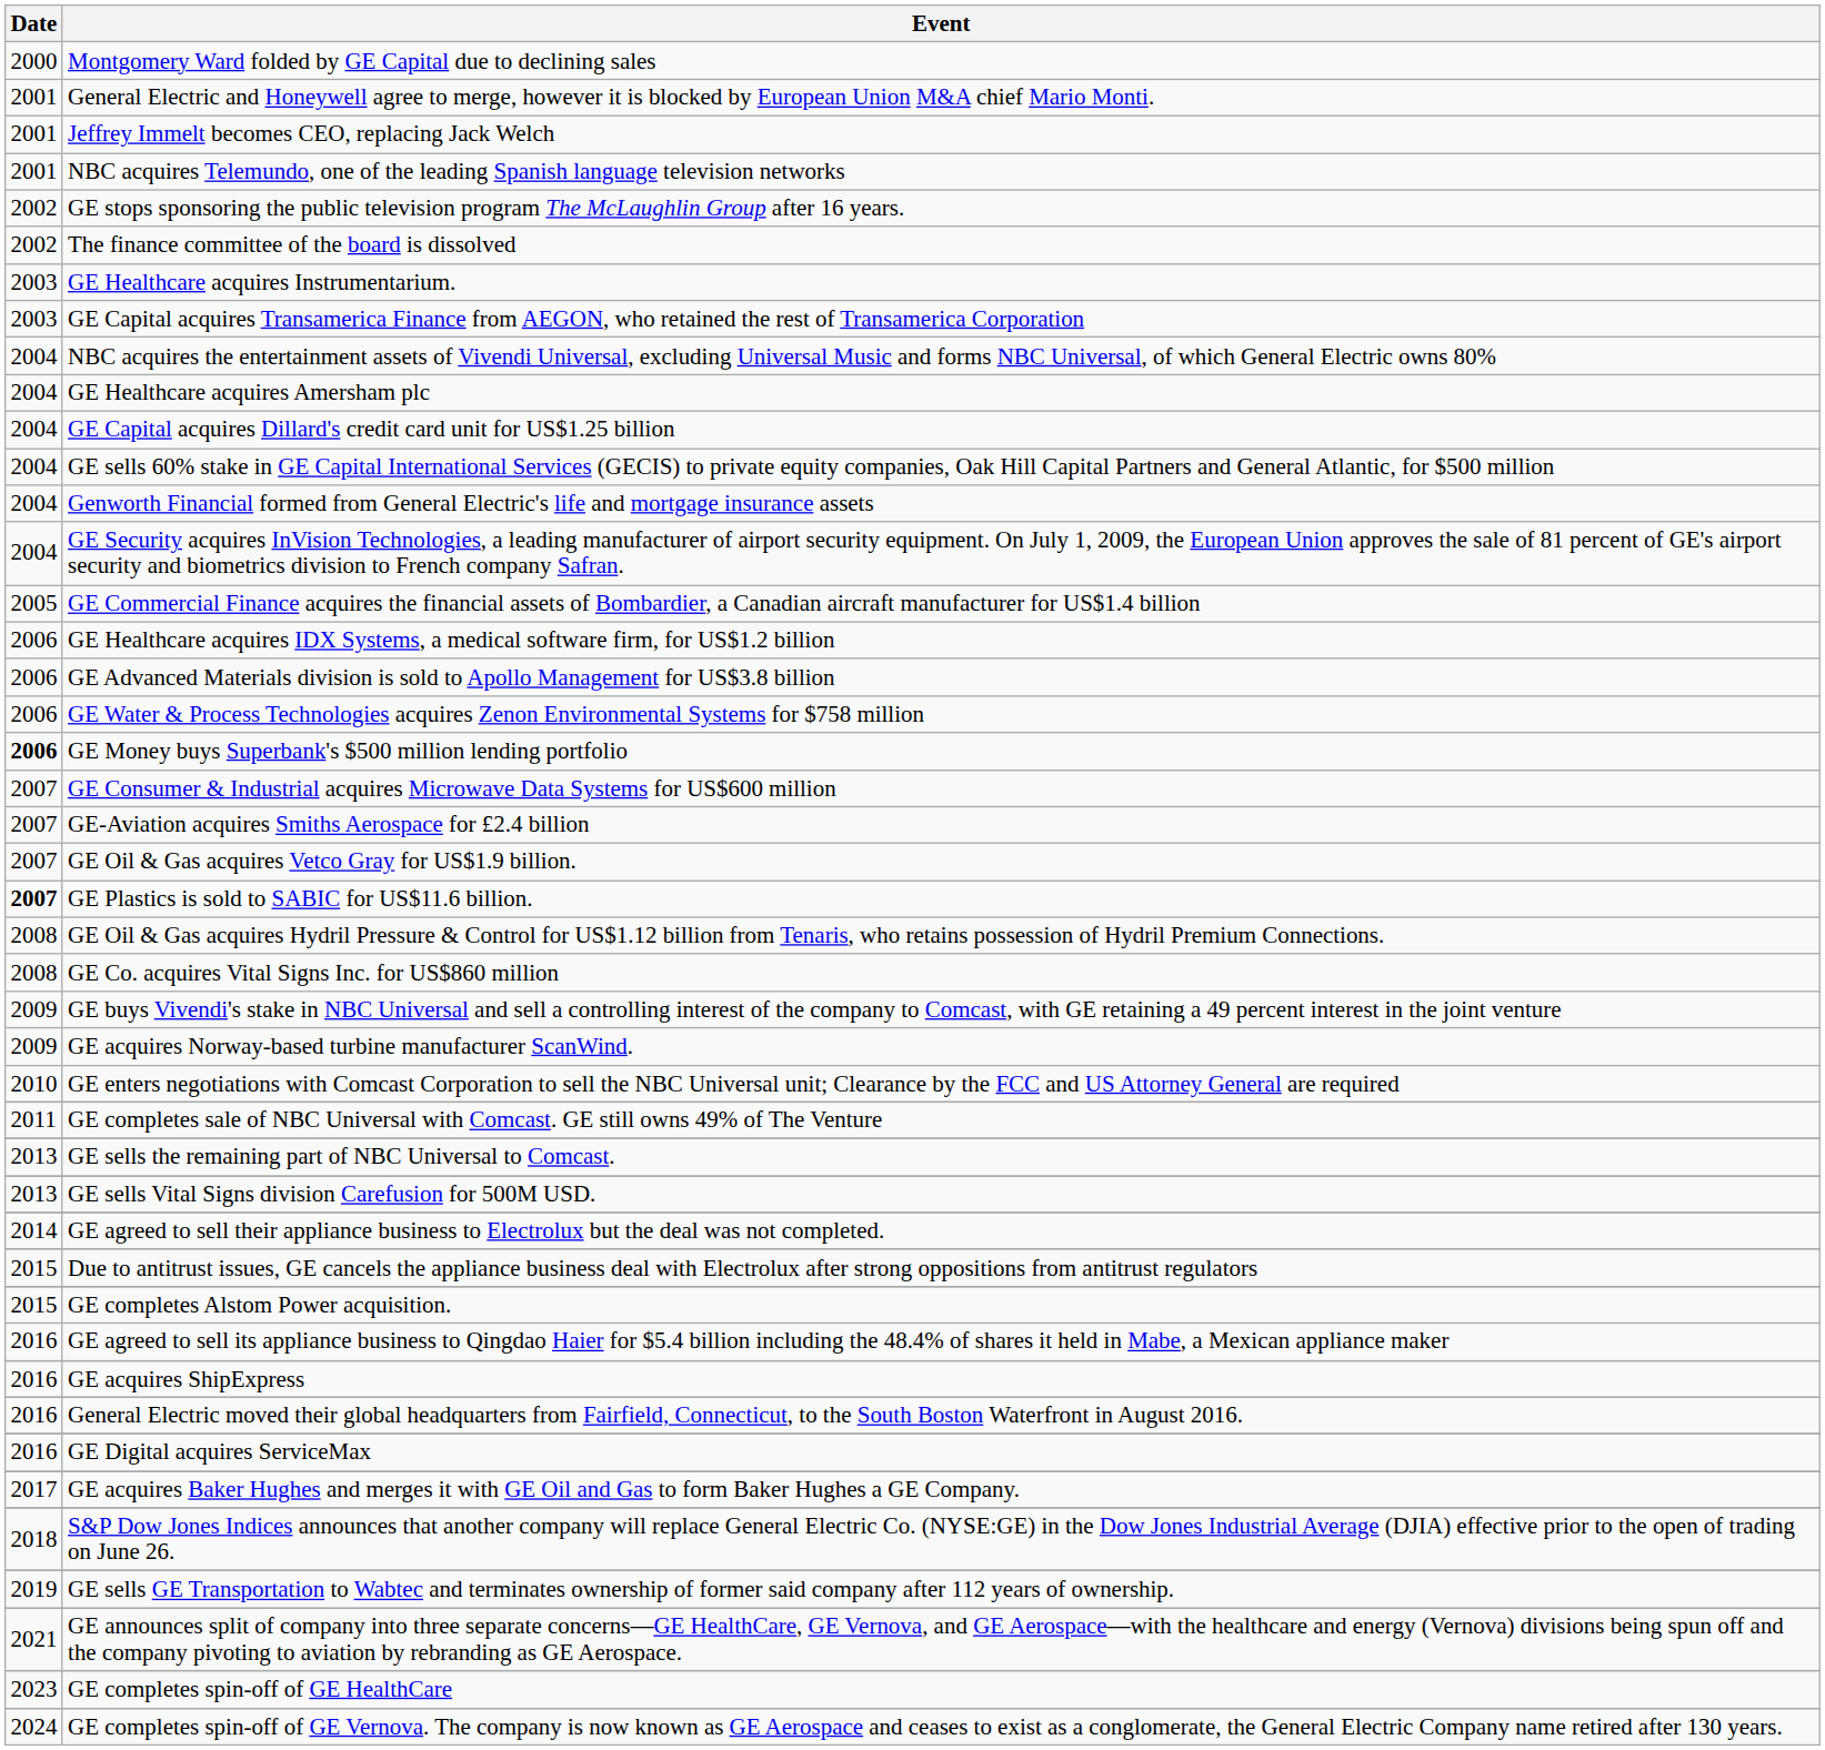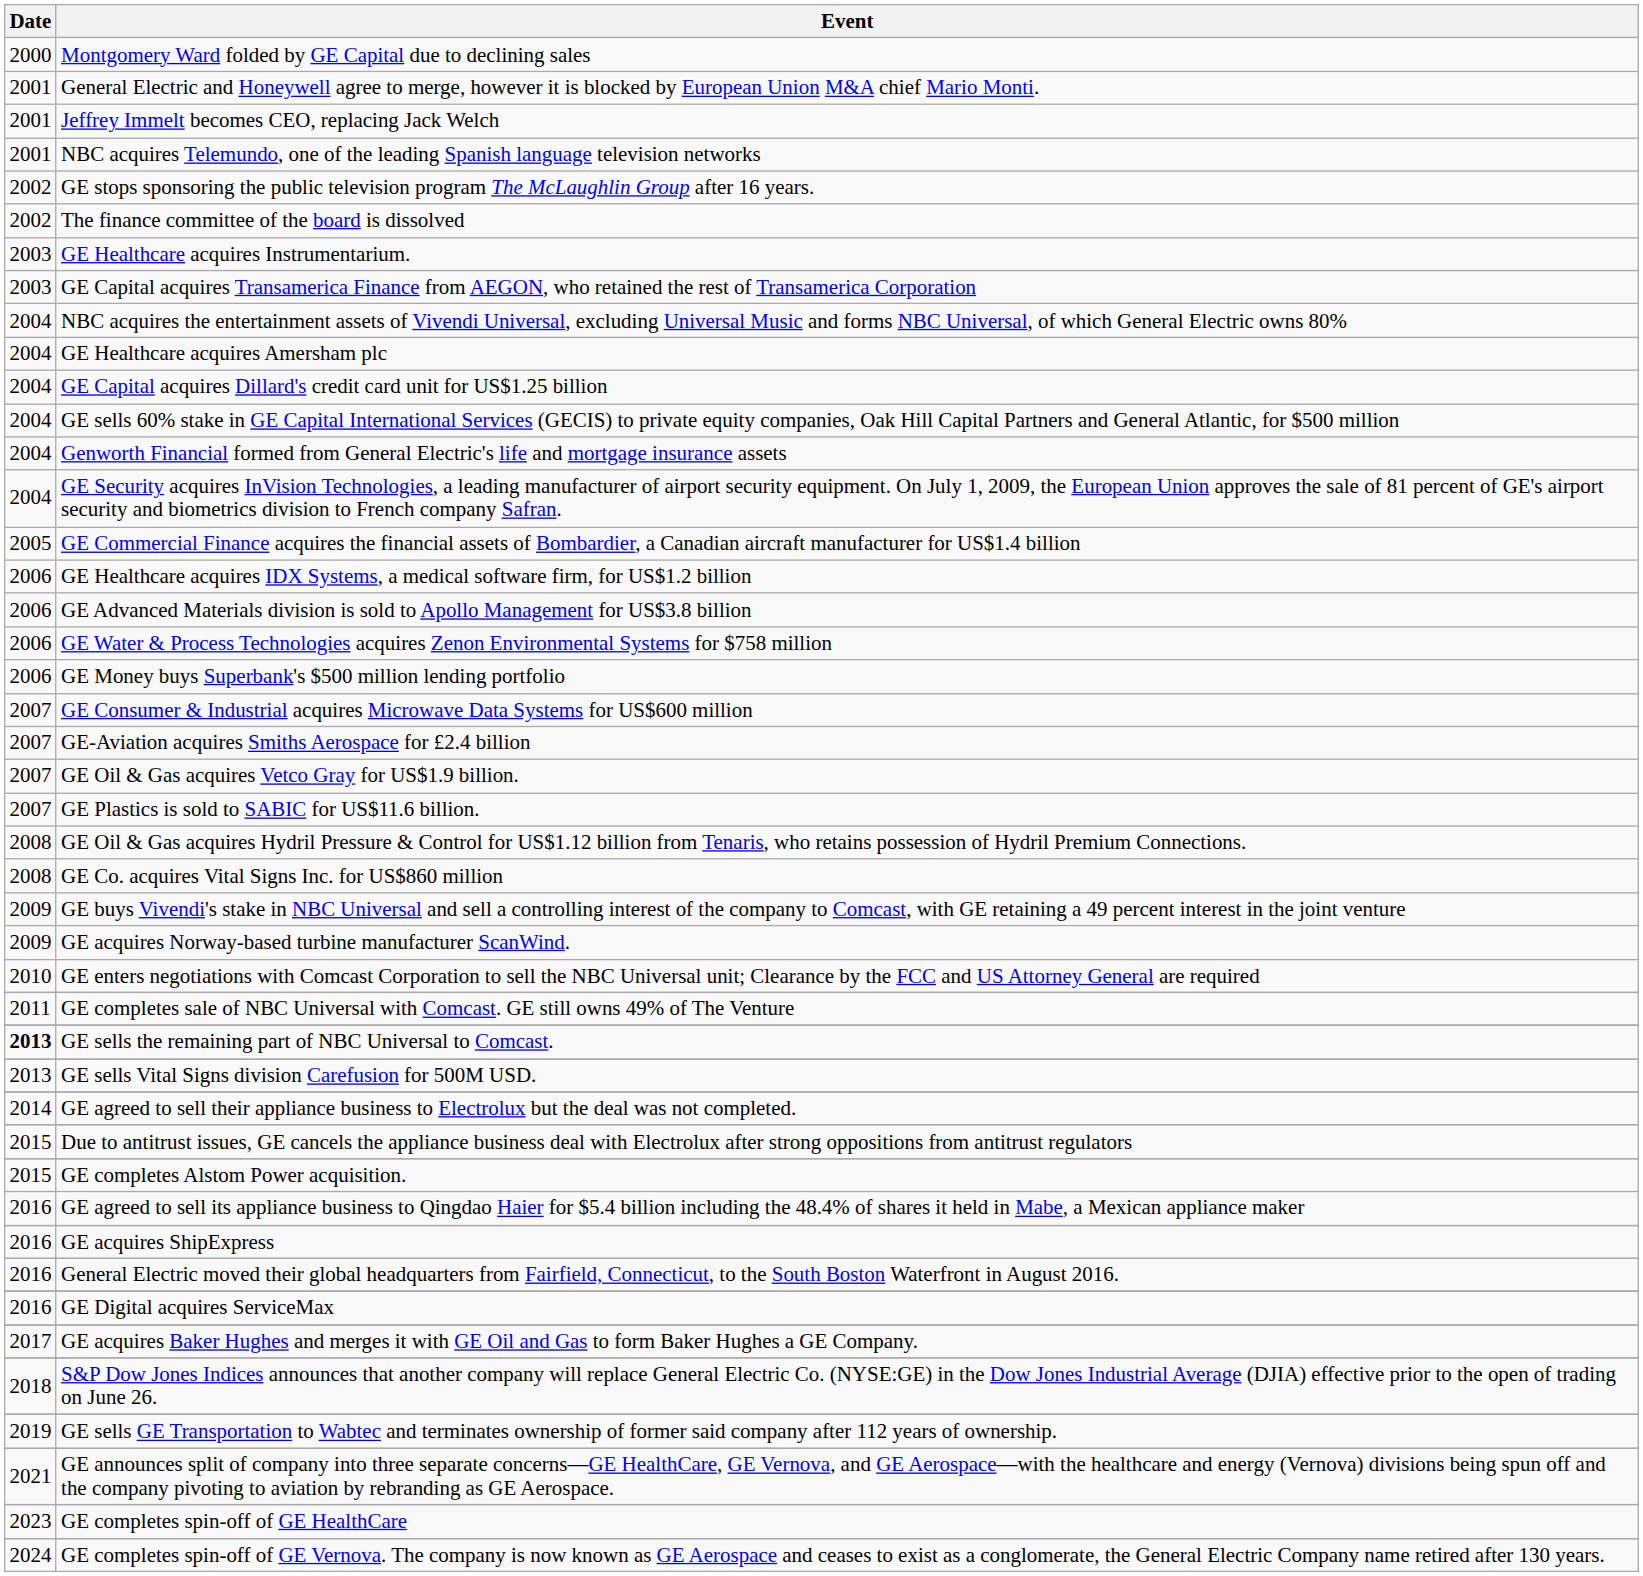GE Money buys Superbank's $500 million lending portfolio | Date: bold -> normal
GE Plastics is sold to SABIC for US$11.6 billion. | Date: bold -> normal
GE sells the remaining part of NBC Universal to Comcast. | Date: normal -> bold
